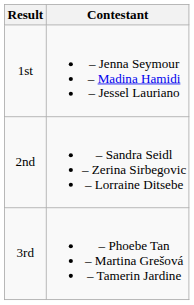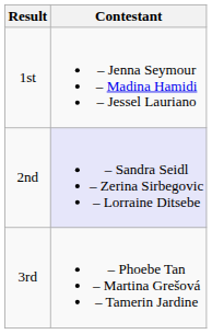2nd | Contestant: no background -> lavender background
